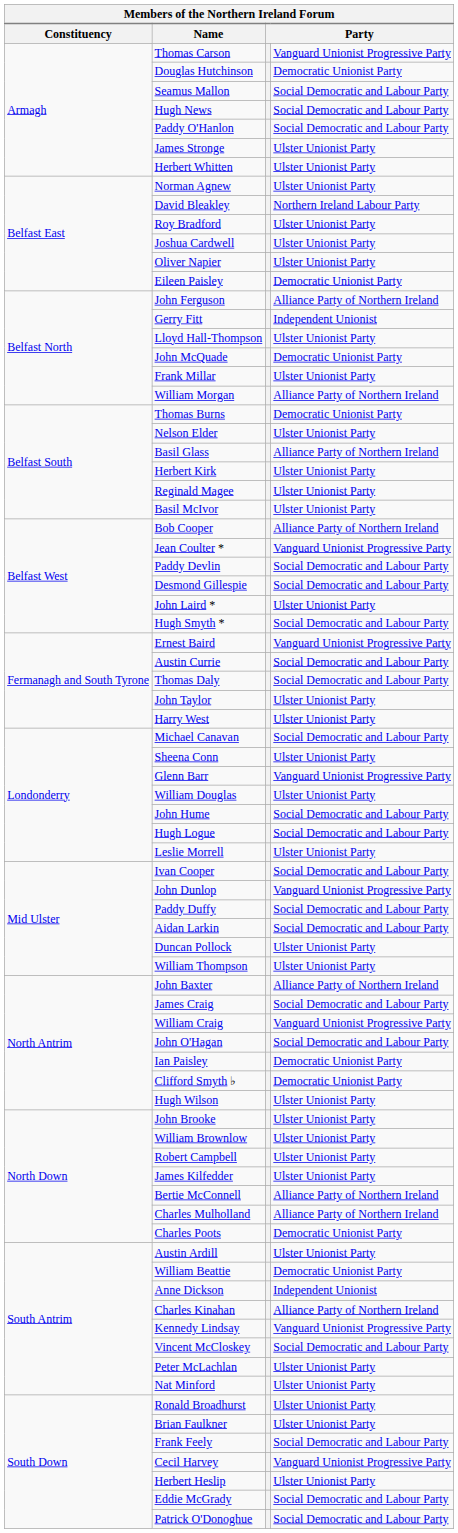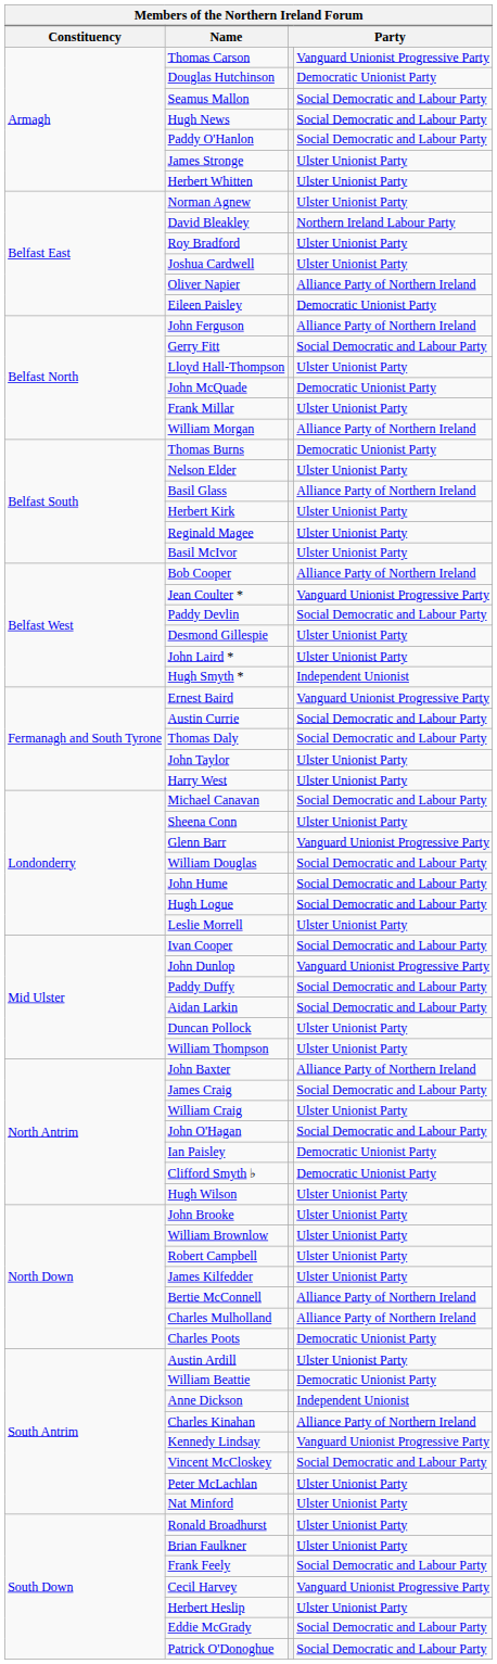Oliver Napier | column 4: Ulster Unionist Party -> Alliance Party of Northern Ireland
Gerry Fitt | column 4: Independent Unionist -> Social Democratic and Labour Party
Desmond Gillespie | column 4: Social Democratic and Labour Party -> Ulster Unionist Party
Hugh Smyth * | column 4: Social Democratic and Labour Party -> Independent Unionist
William Douglas | column 4: Ulster Unionist Party -> Social Democratic and Labour Party
William Craig | column 4: Vanguard Unionist Progressive Party -> Ulster Unionist Party
